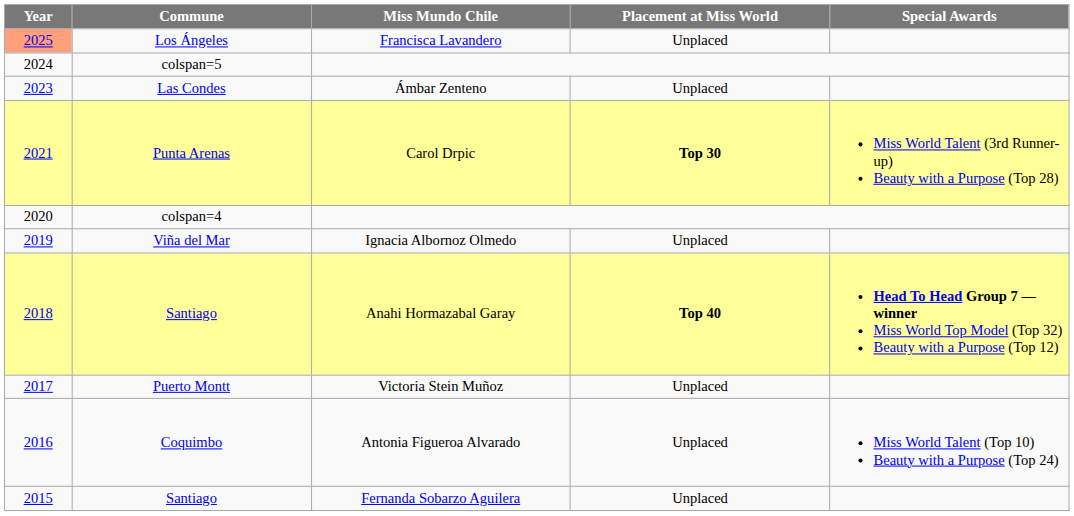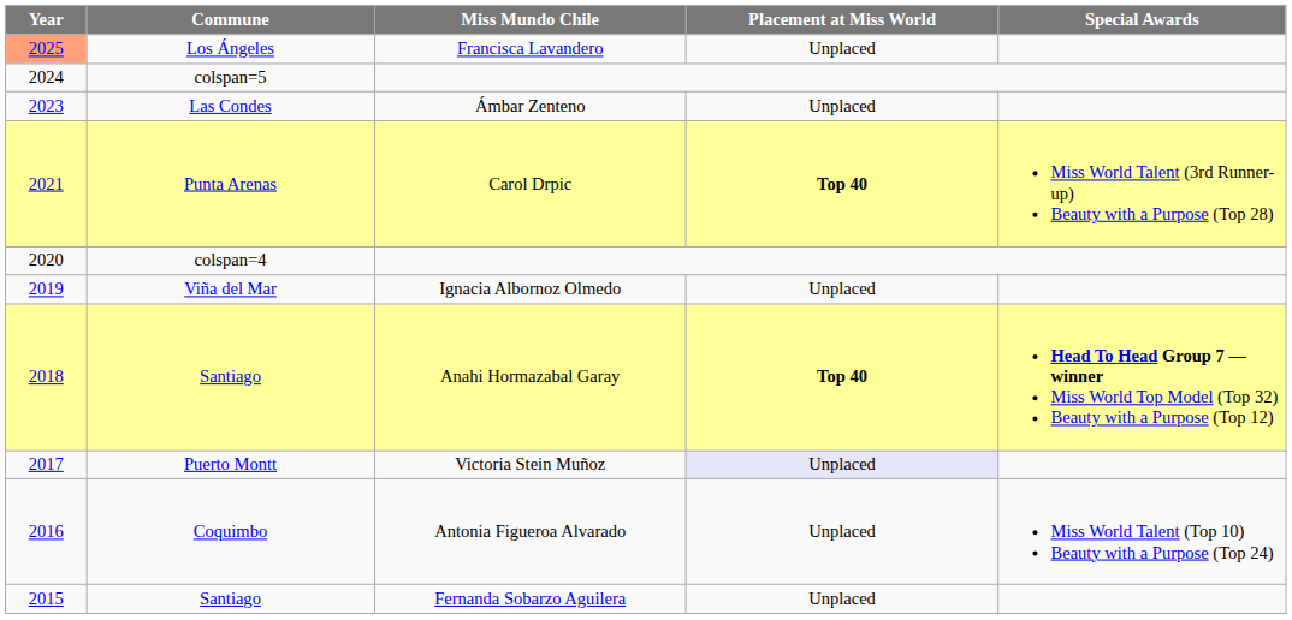Punta Arenas | Placement at Miss World: Top 30 -> Top 40
Puerto Montt | Placement at Miss World: no background -> lavender background
